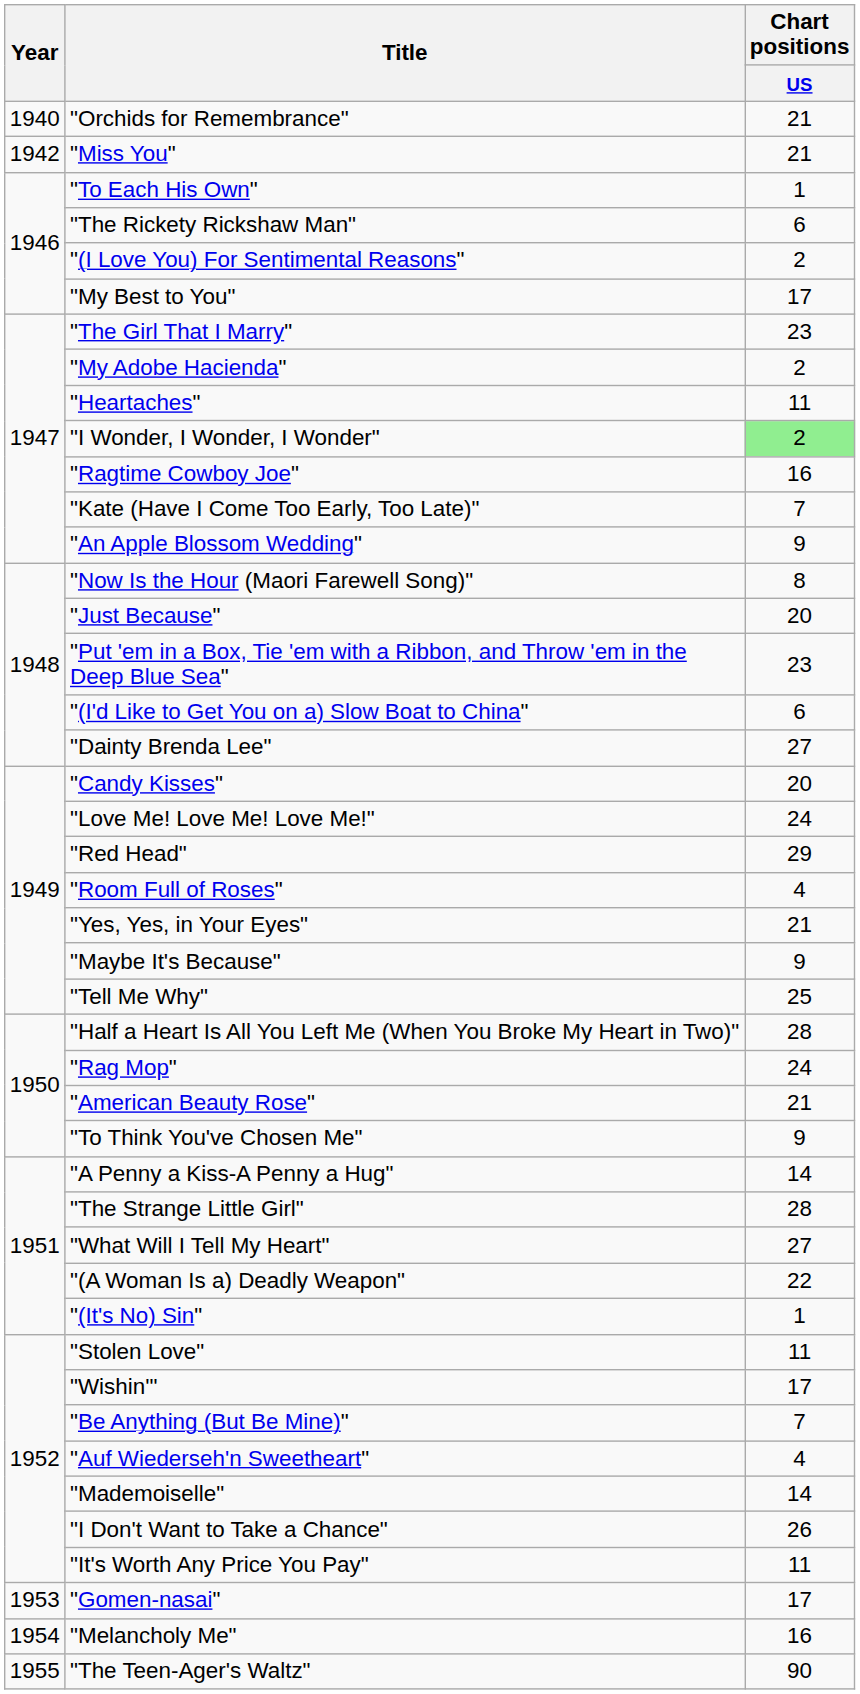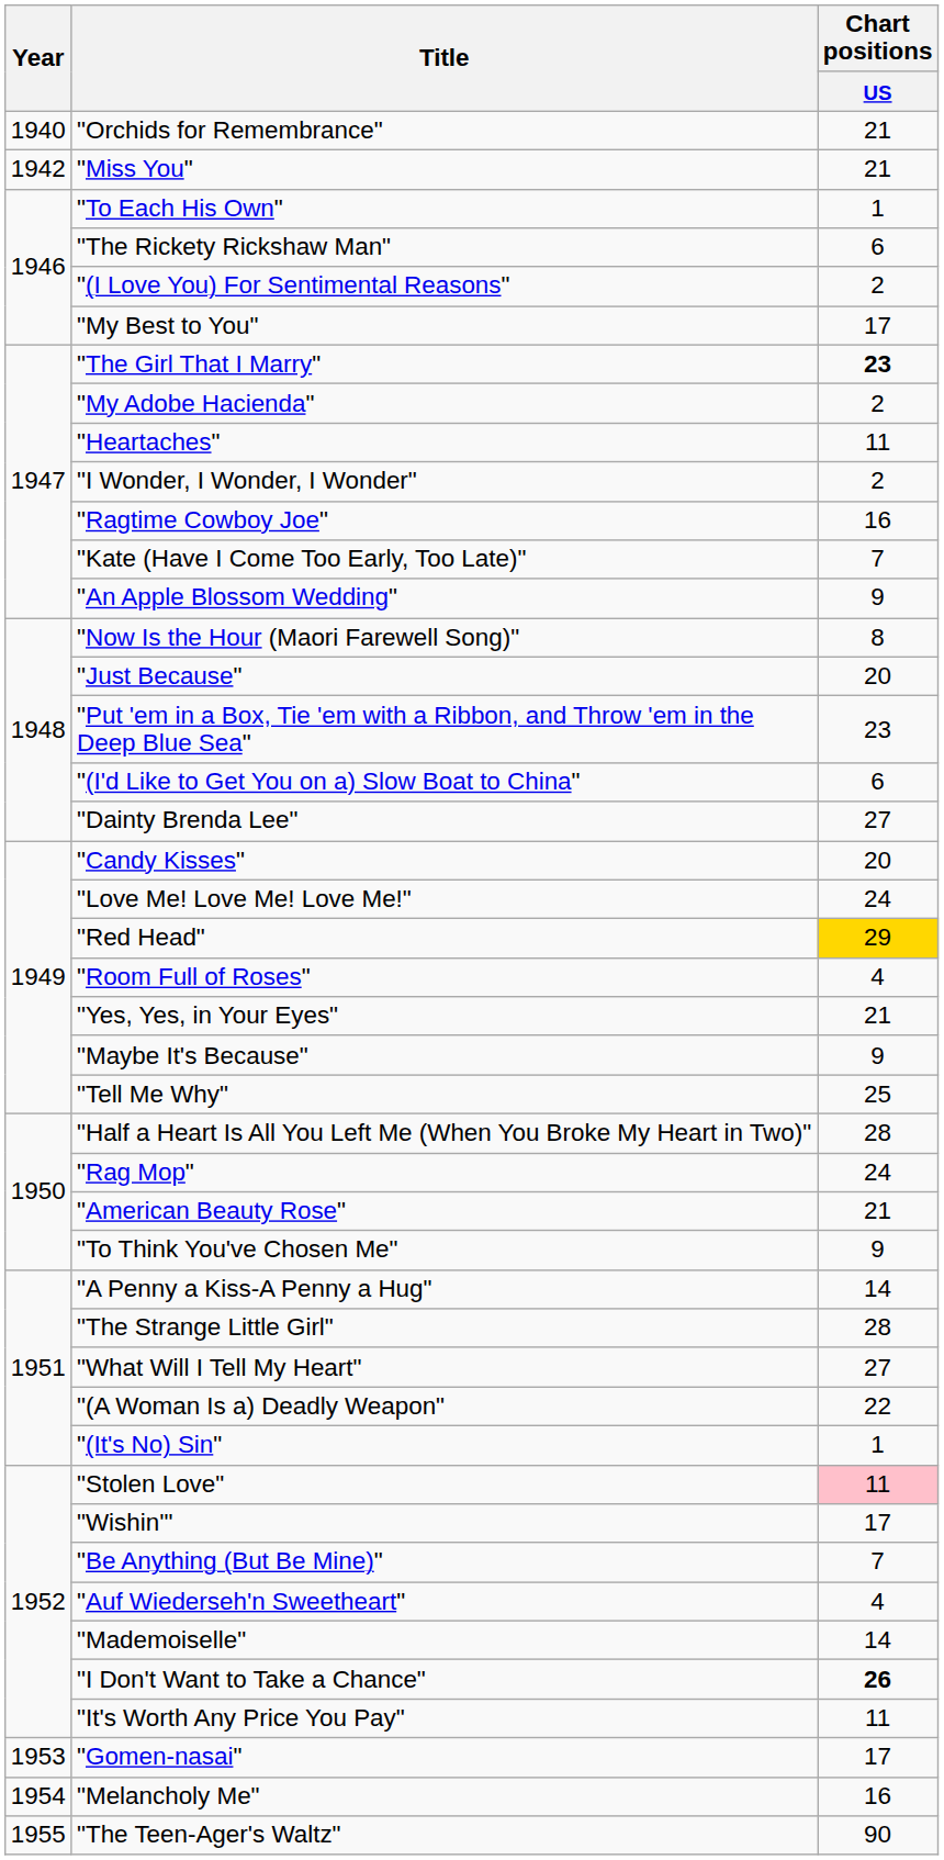"The Girl That I Marry" | Chart positions / US: normal -> bold
"I Wonder, I Wonder, I Wonder" | Chart positions / US: lightgreen background -> no background
"Red Head" | Chart positions / US: no background -> gold background
"Stolen Love" | Chart positions / US: no background -> pink background
"I Don't Want to Take a Chance" | Chart positions / US: normal -> bold
